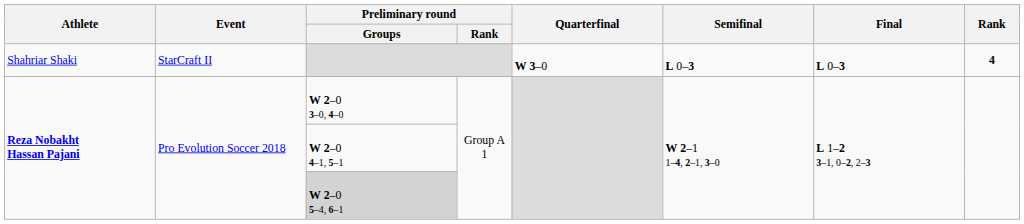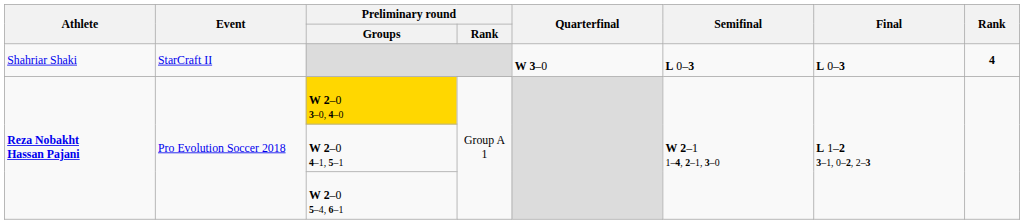W 2–0 3–0, 4–0 | Preliminary round / Groups: no background -> gold background
W 2–0 5–4, 6–1 | Preliminary round / Groups: lightgrey background -> no background
